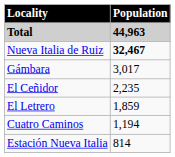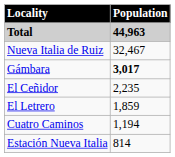Nueva Italia de Ruiz | Population: bold -> normal
Gámbara | Population: normal -> bold
